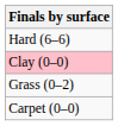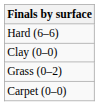row 3 | column 1: pink background -> no background
